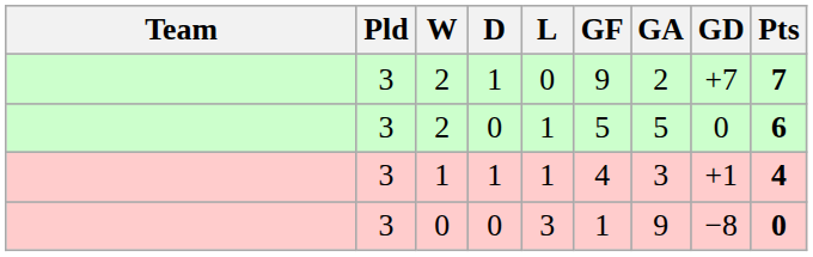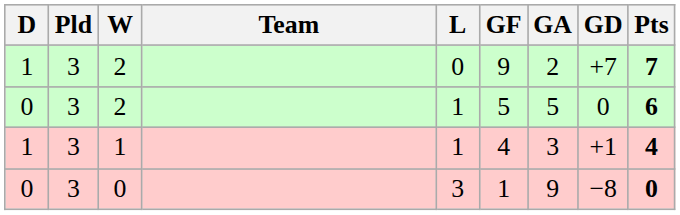columns swapped: Team <-> D
